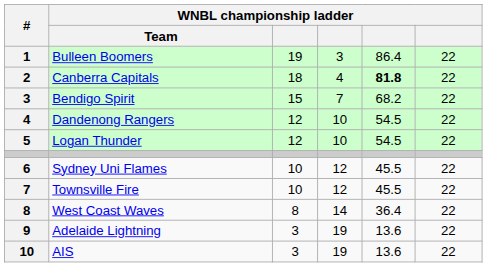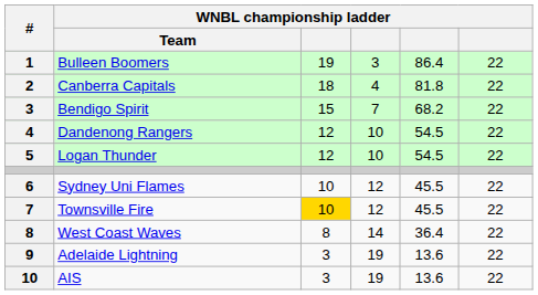Canberra Capitals | column 5: bold -> normal
Townsville Fire | column 3: no background -> gold background
